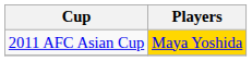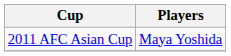2011 AFC Asian Cup | Players: gold background -> no background
